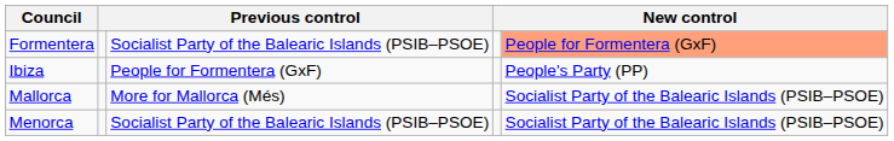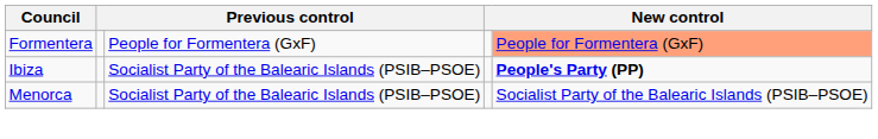Formentera | column 3: Socialist Party of the Balearic Islands (PSIB–PSOE) -> People for Formentera (GxF)
Ibiza | column 3: People for Formentera (GxF) -> Socialist Party of the Balearic Islands (PSIB–PSOE)
Ibiza | column 5: normal -> bold
- row: Mallorca | More for Mallorca (Més) | Socialist Party of the Balearic Islands (PSIB–PSOE)
